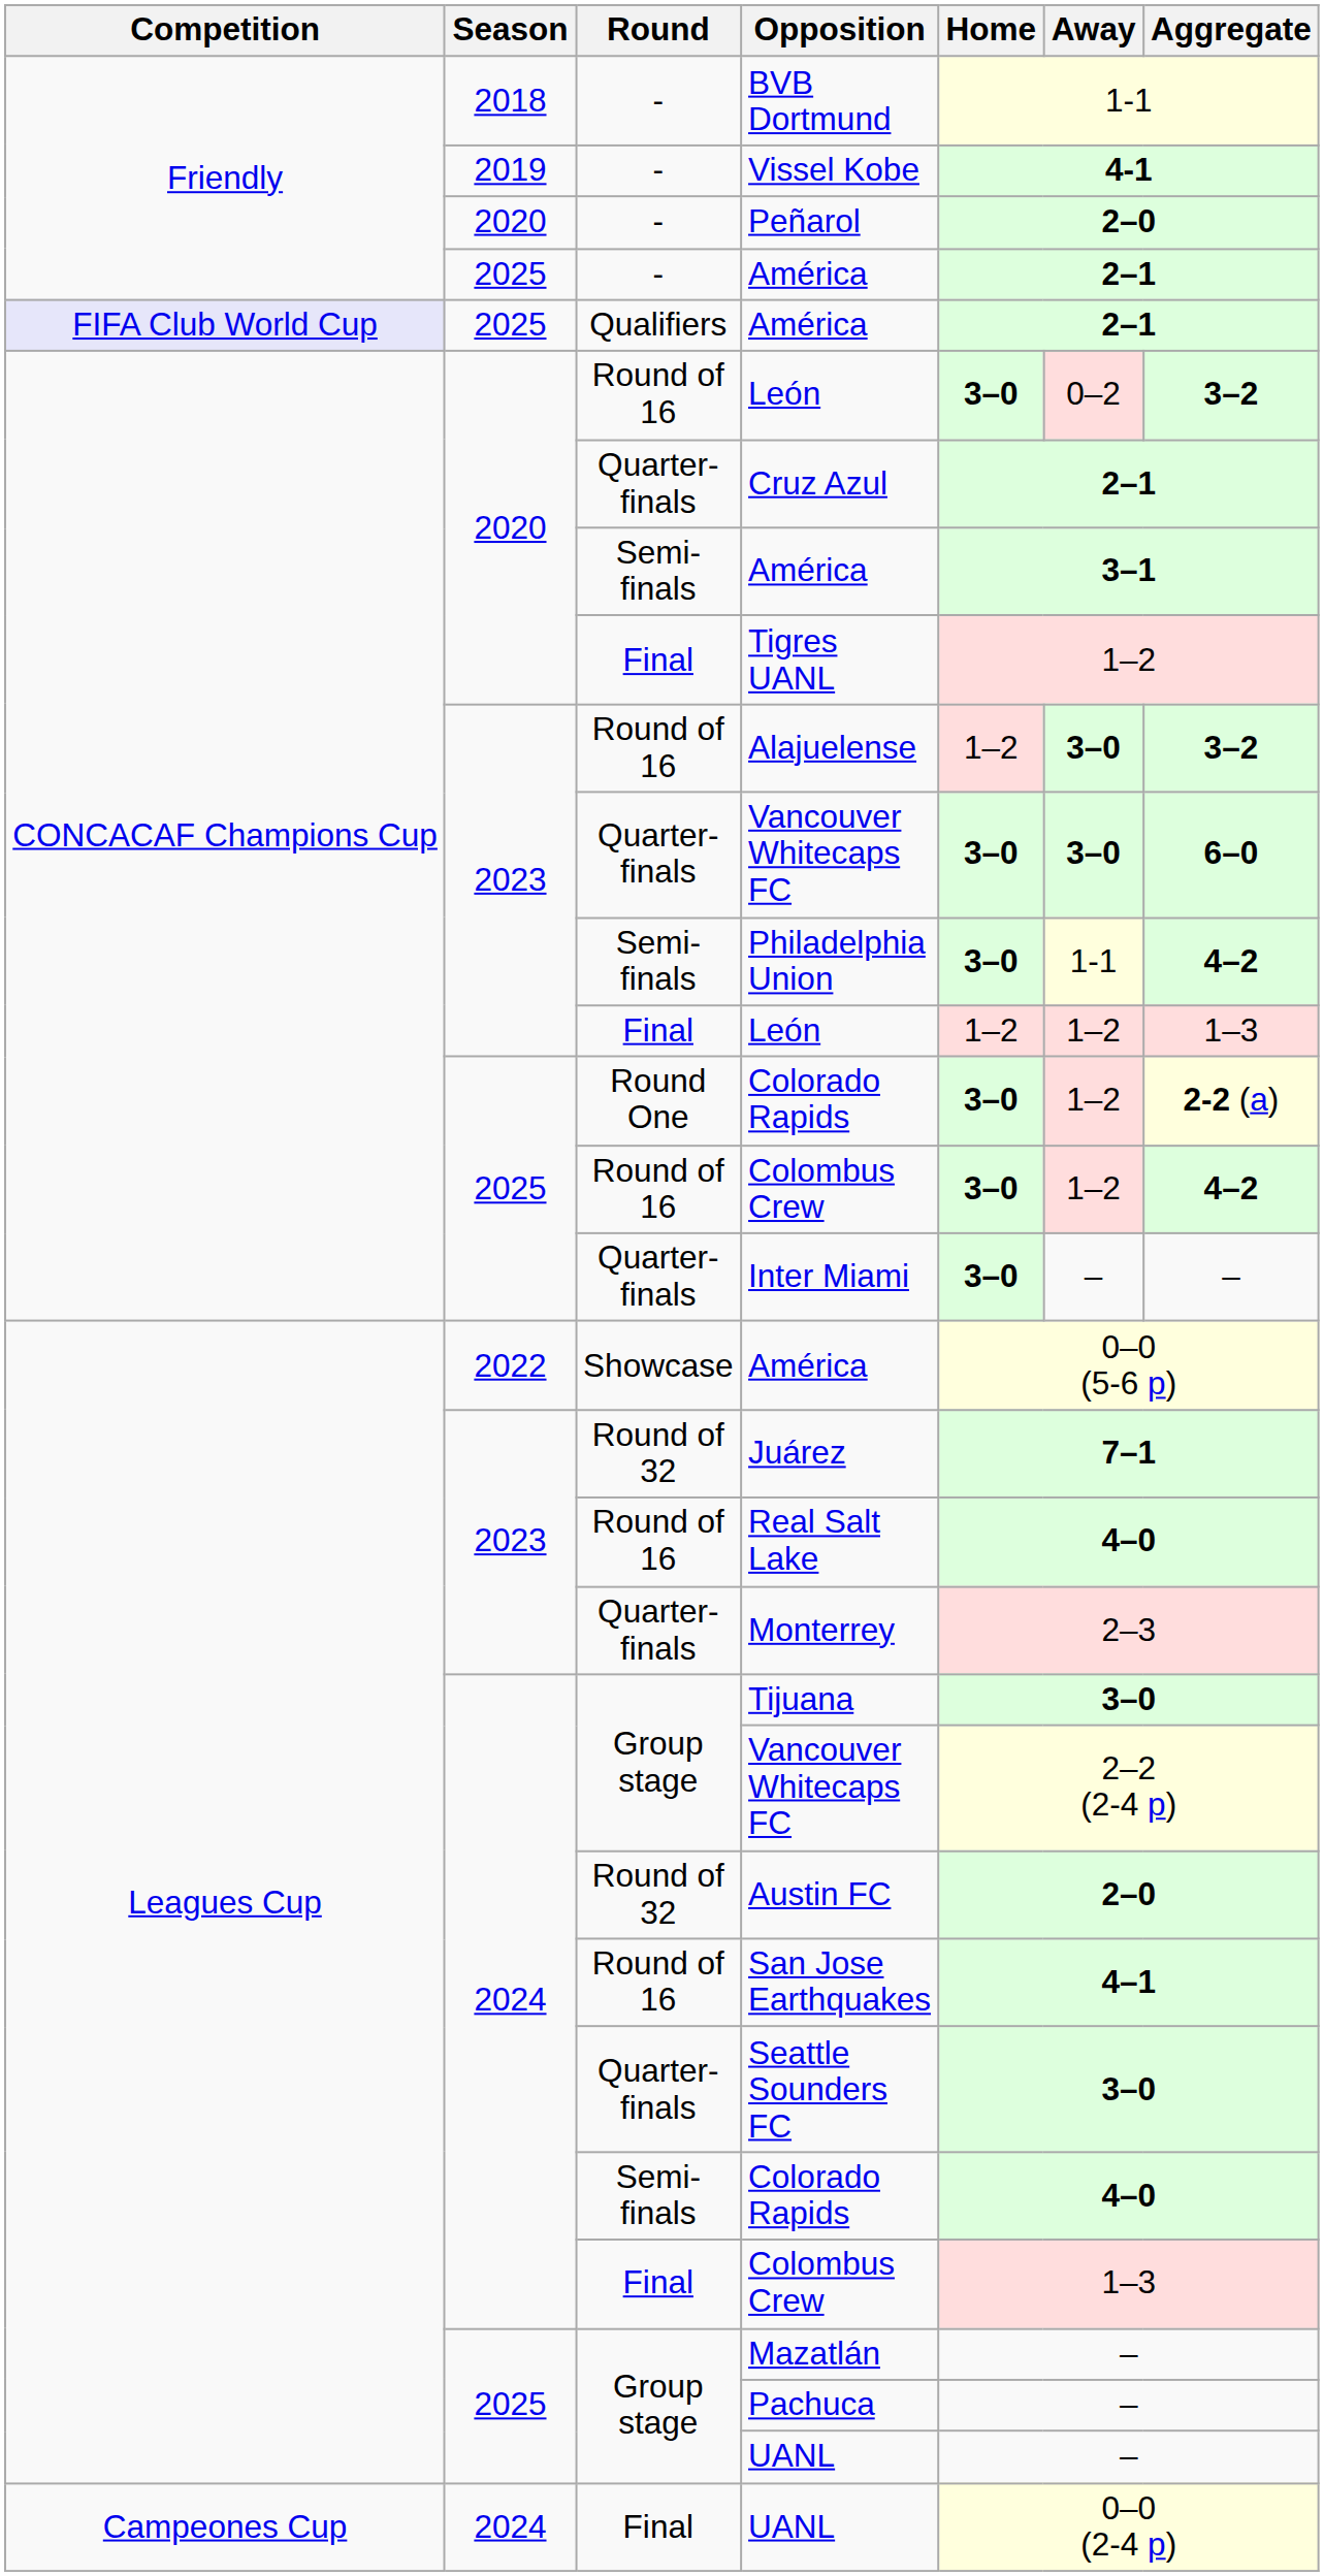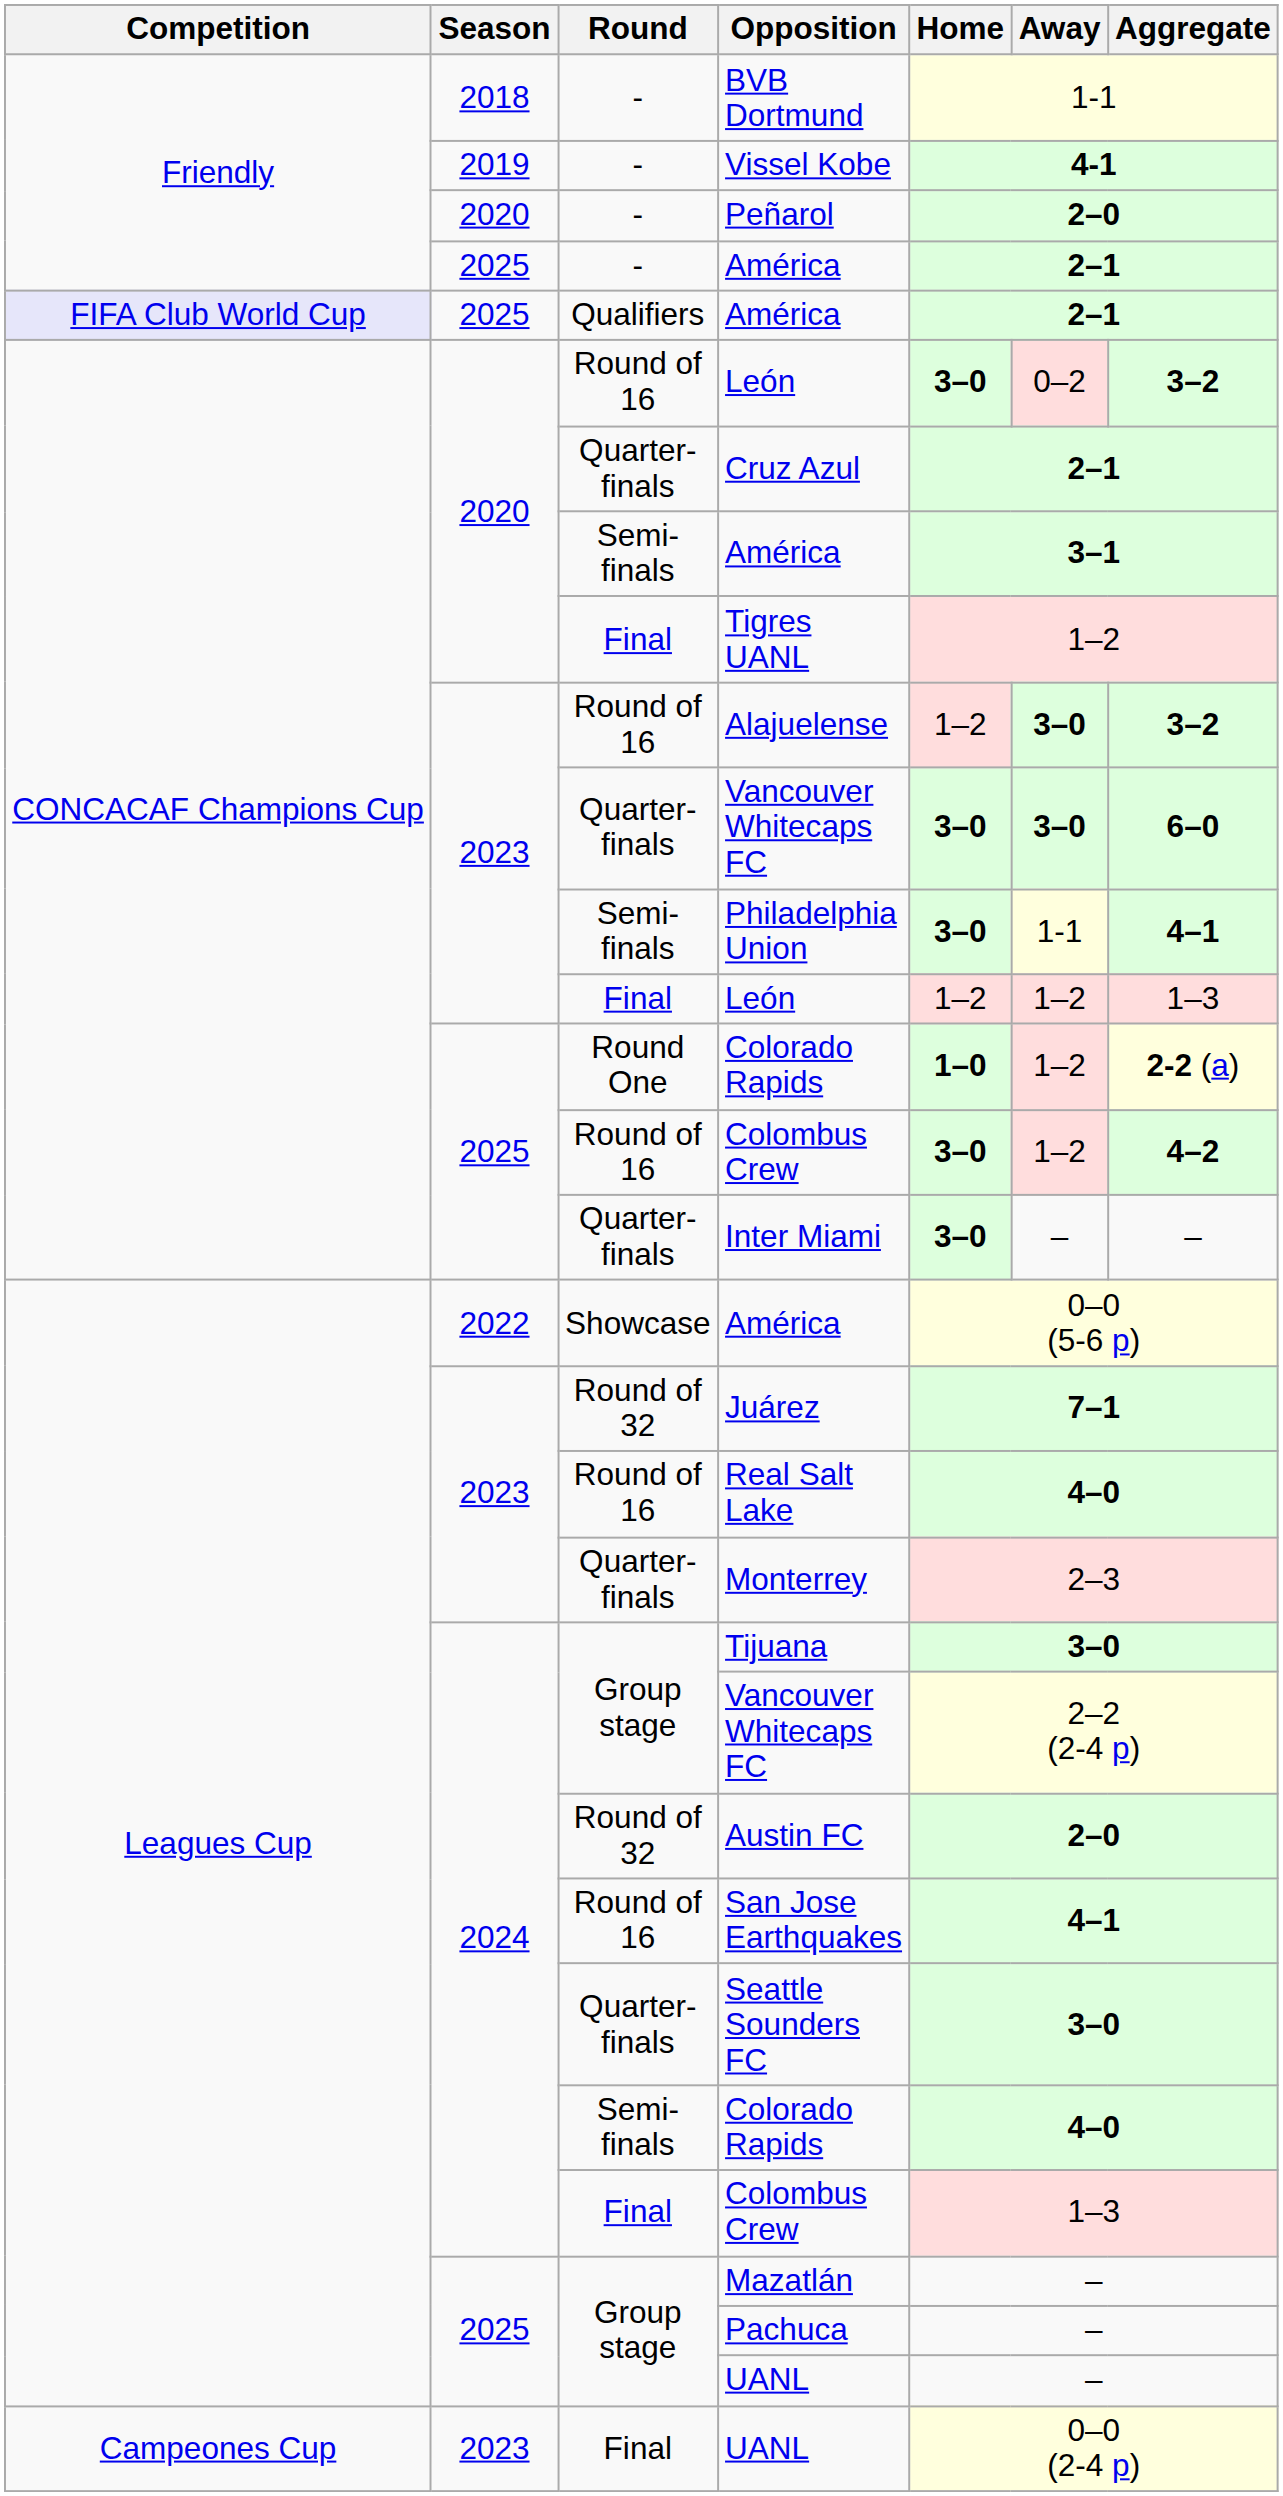Philadelphia Union | Aggregate: 4–2 -> 4–1
Round One / Colorado Rapids | Home: 3–0 -> 1–0
Final / UANL | Season: 2024 -> 2023
